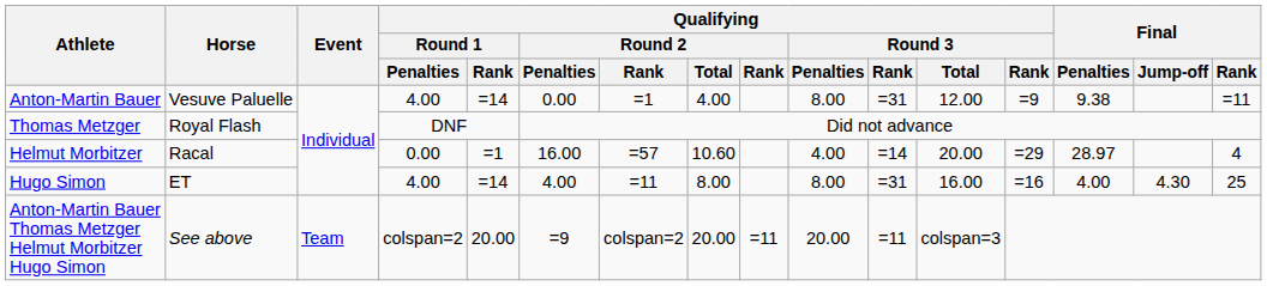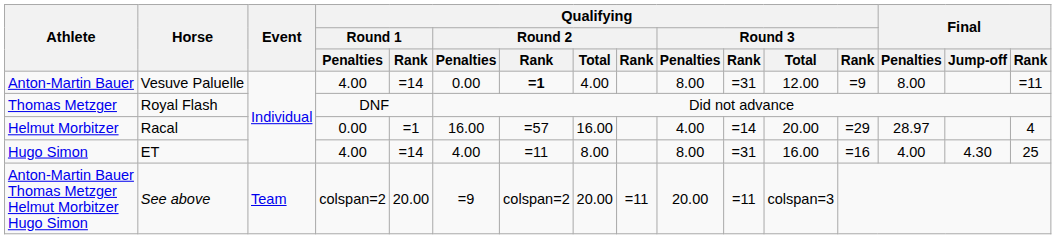Anton-Martin Bauer | column 7: normal -> bold
Anton-Martin Bauer | Final / Penalties: 9.38 -> 8.00
Helmut Morbitzer | Qualifying / Round 2 / Total: 10.60 -> 16.00
